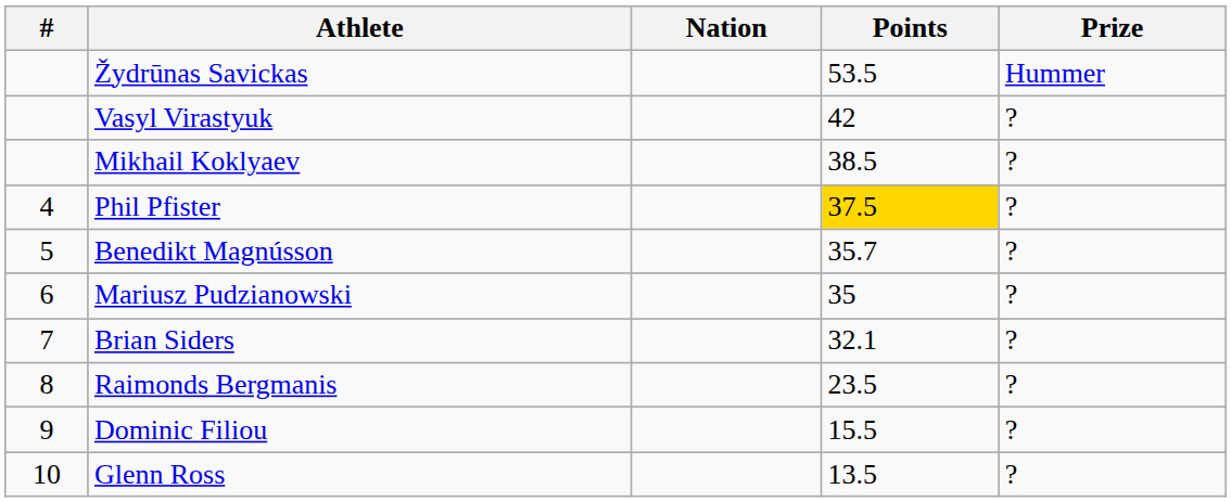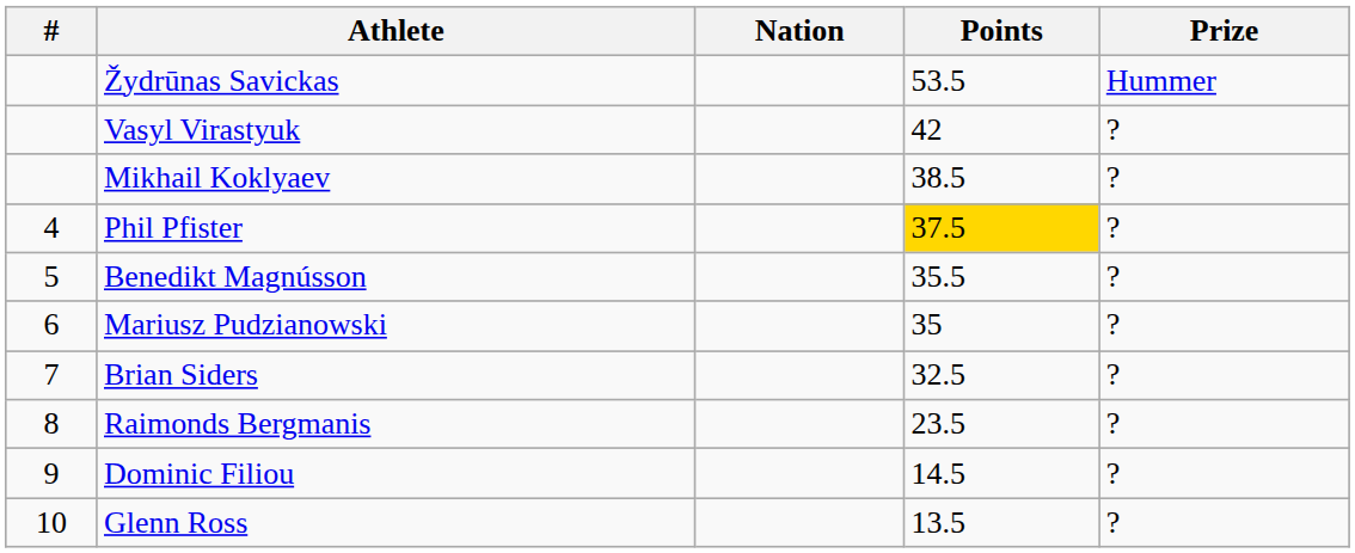Benedikt Magnússon | Points: 35.7 -> 35.5
Brian Siders | Points: 32.1 -> 32.5
Dominic Filiou | Points: 15.5 -> 14.5
